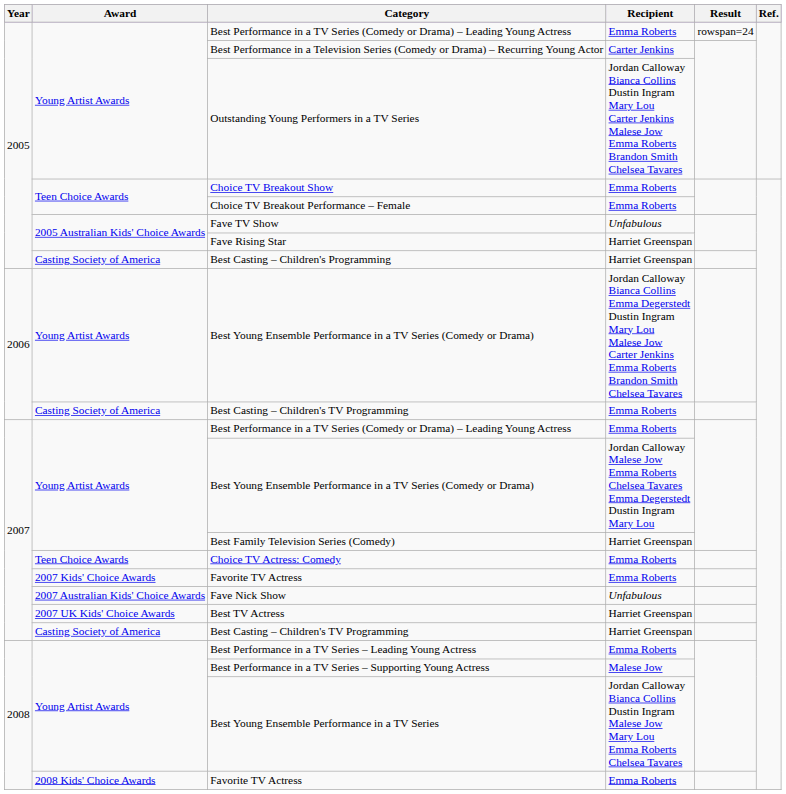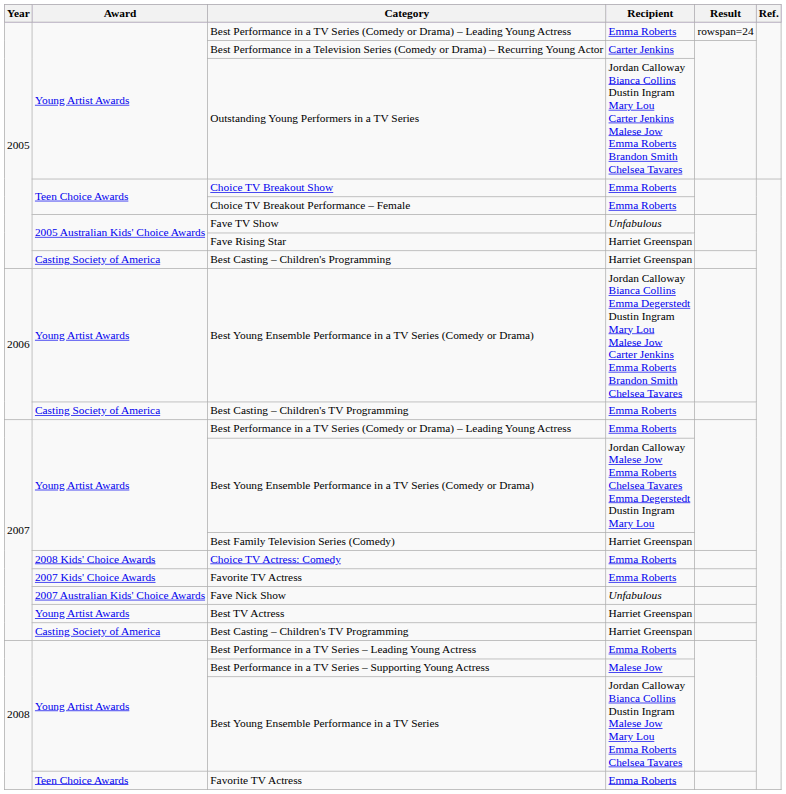Choice TV Actress: Comedy | Award: Teen Choice Awards -> 2008 Kids' Choice Awards
Best TV Actress | Award: 2007 UK Kids' Choice Awards -> Young Artist Awards
2008 / Favorite TV Actress | Award: 2008 Kids' Choice Awards -> Teen Choice Awards
